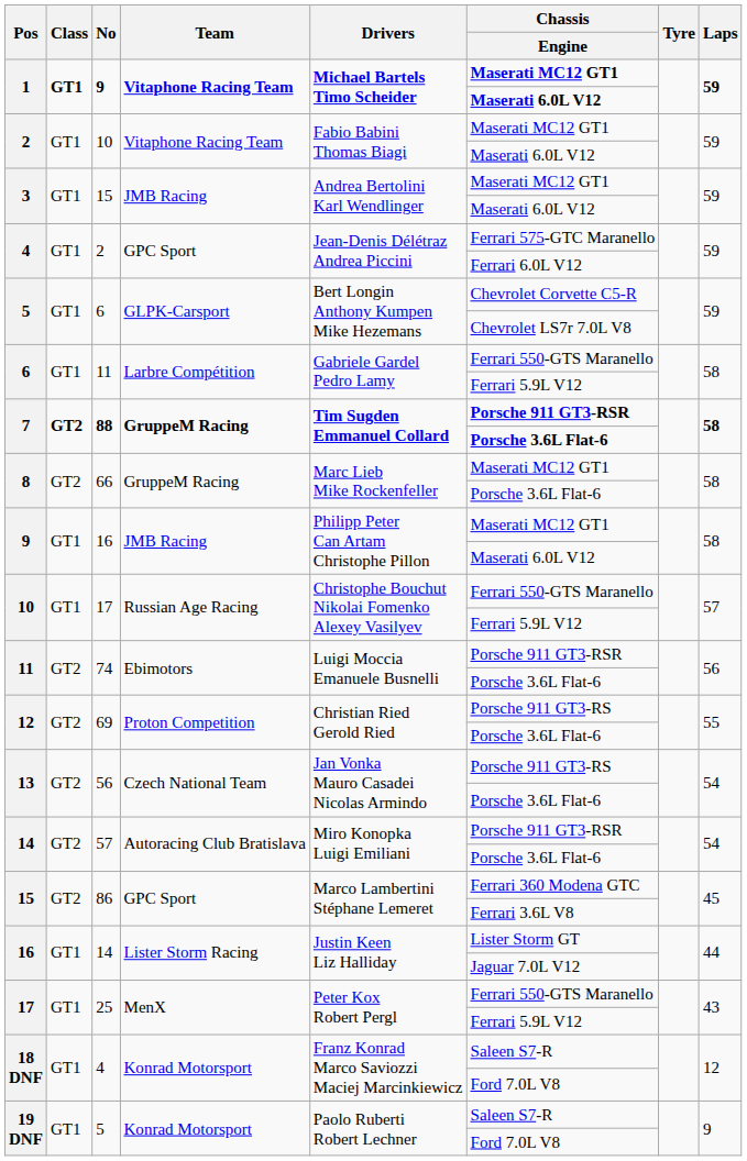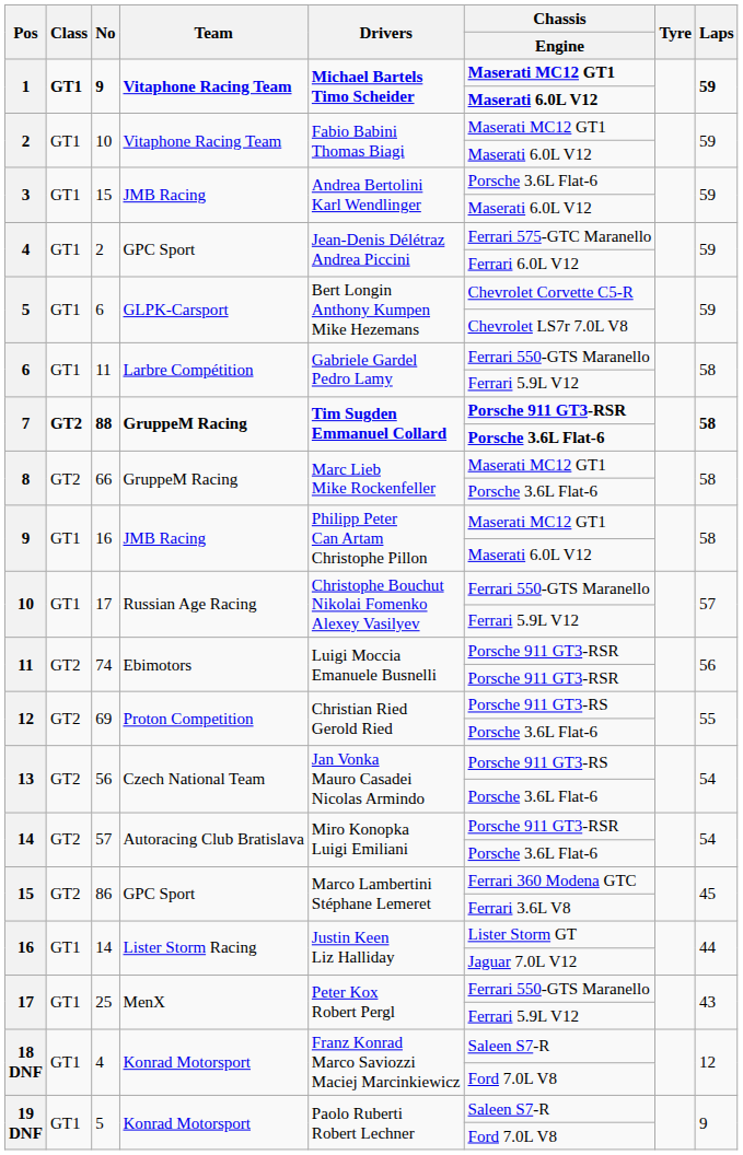row 7 | Chassis / Engine: Maserati MC12 GT1 -> Porsche 3.6L Flat-6
row 24 | Chassis / Engine: Porsche 3.6L Flat-6 -> Porsche 911 GT3-RSR
